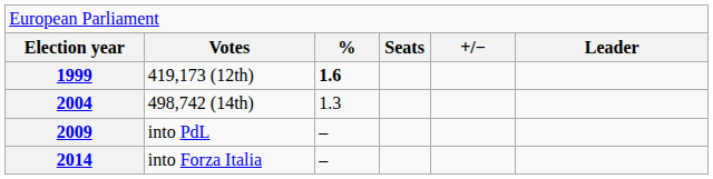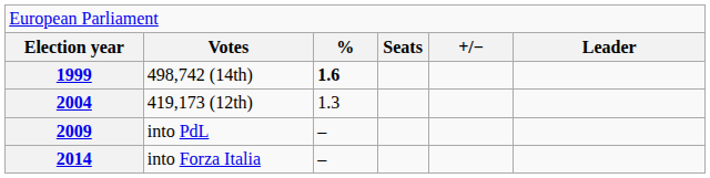1999 | column 2: 419,173 (12th) -> 498,742 (14th)
2004 | column 2: 498,742 (14th) -> 419,173 (12th)
